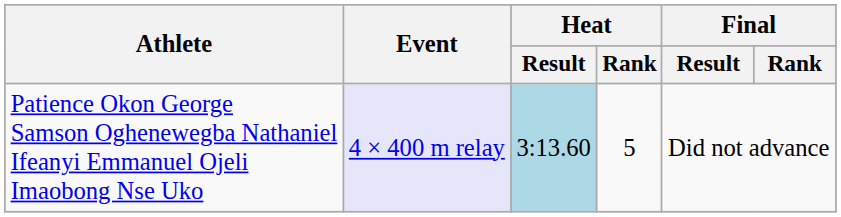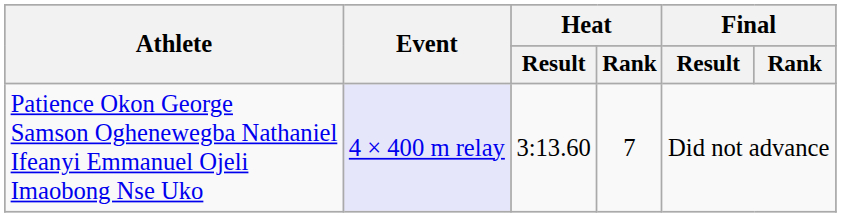row 3 | Heat / Result: lightblue background -> no background
row 3 | Heat / Rank: 5 -> 7
